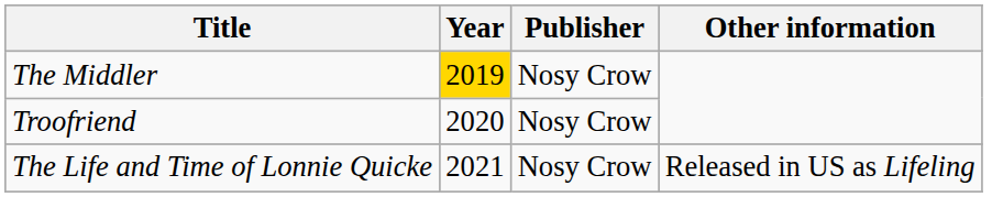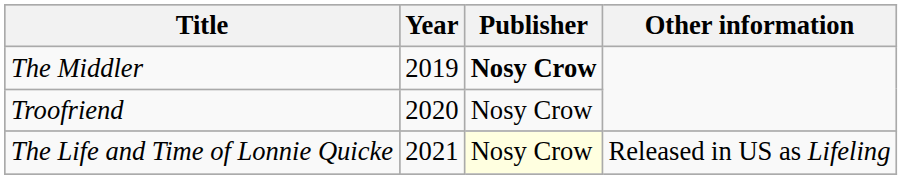The Middler | Year: gold background -> no background
The Middler | Publisher: normal -> bold
The Life and Time of Lonnie Quicke | Publisher: no background -> lightyellow background
